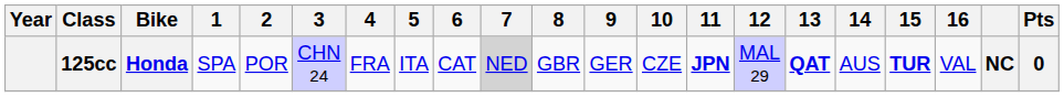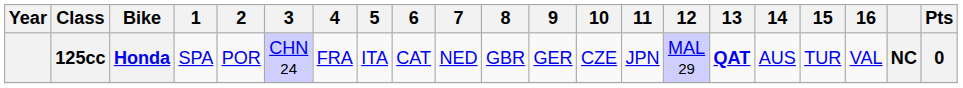125cc | 7: lightgrey background -> no background
125cc | 11: bold -> normal
125cc | 15: bold -> normal
